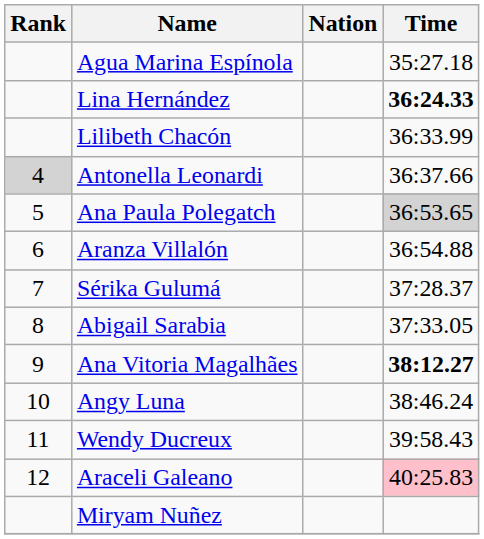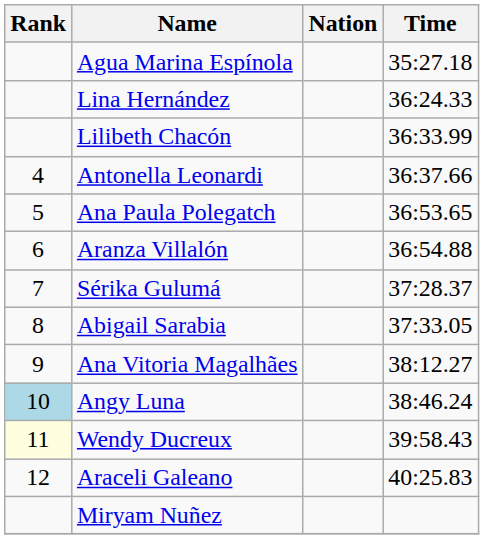Lina Hernández | Time: bold -> normal
Antonella Leonardi | Rank: lightgrey background -> no background
Ana Paula Polegatch | Time: lightgrey background -> no background
Ana Vitoria Magalhães | Time: bold -> normal
Angy Luna | Rank: no background -> lightblue background
Wendy Ducreux | Rank: no background -> lightyellow background
Araceli Galeano | Time: pink background -> no background
